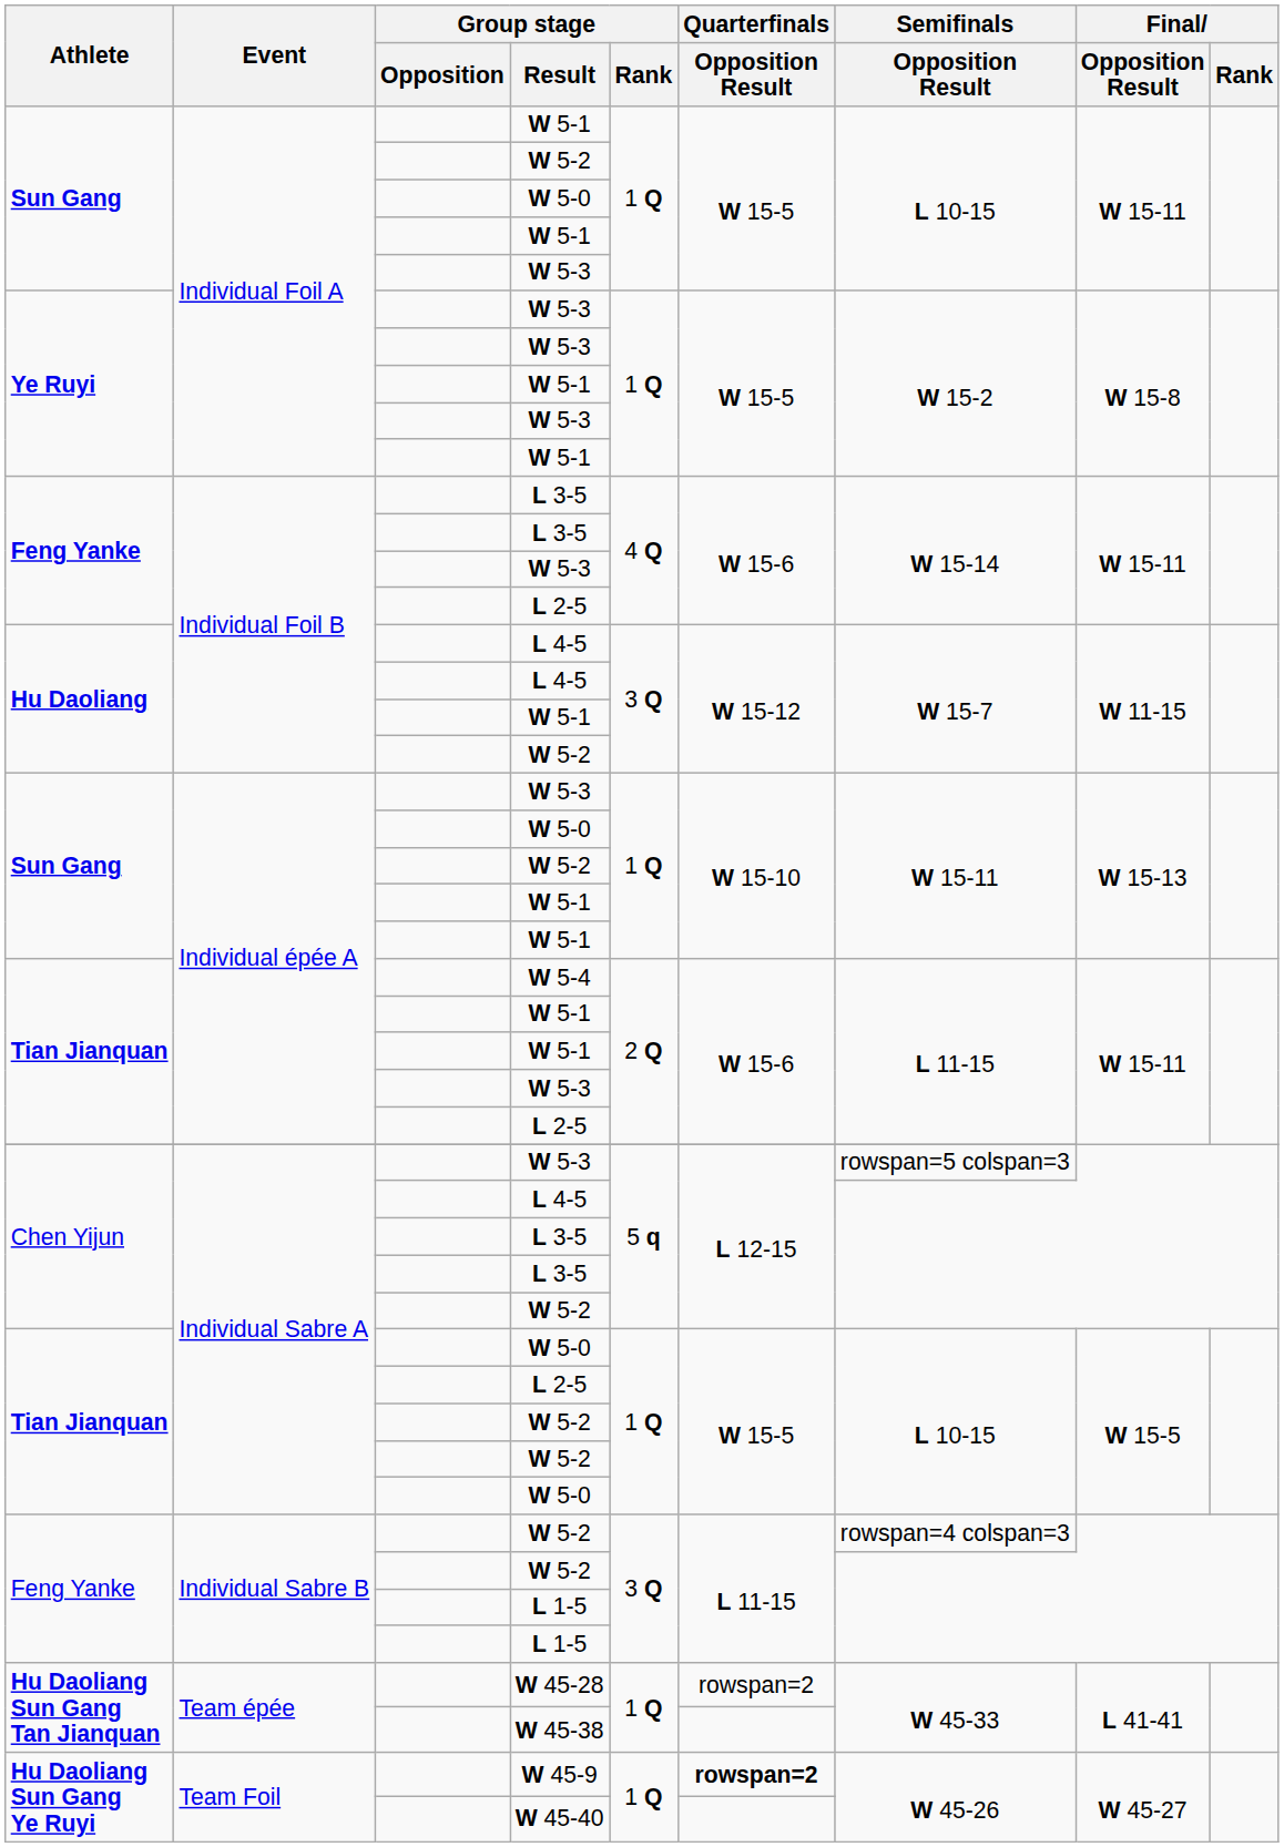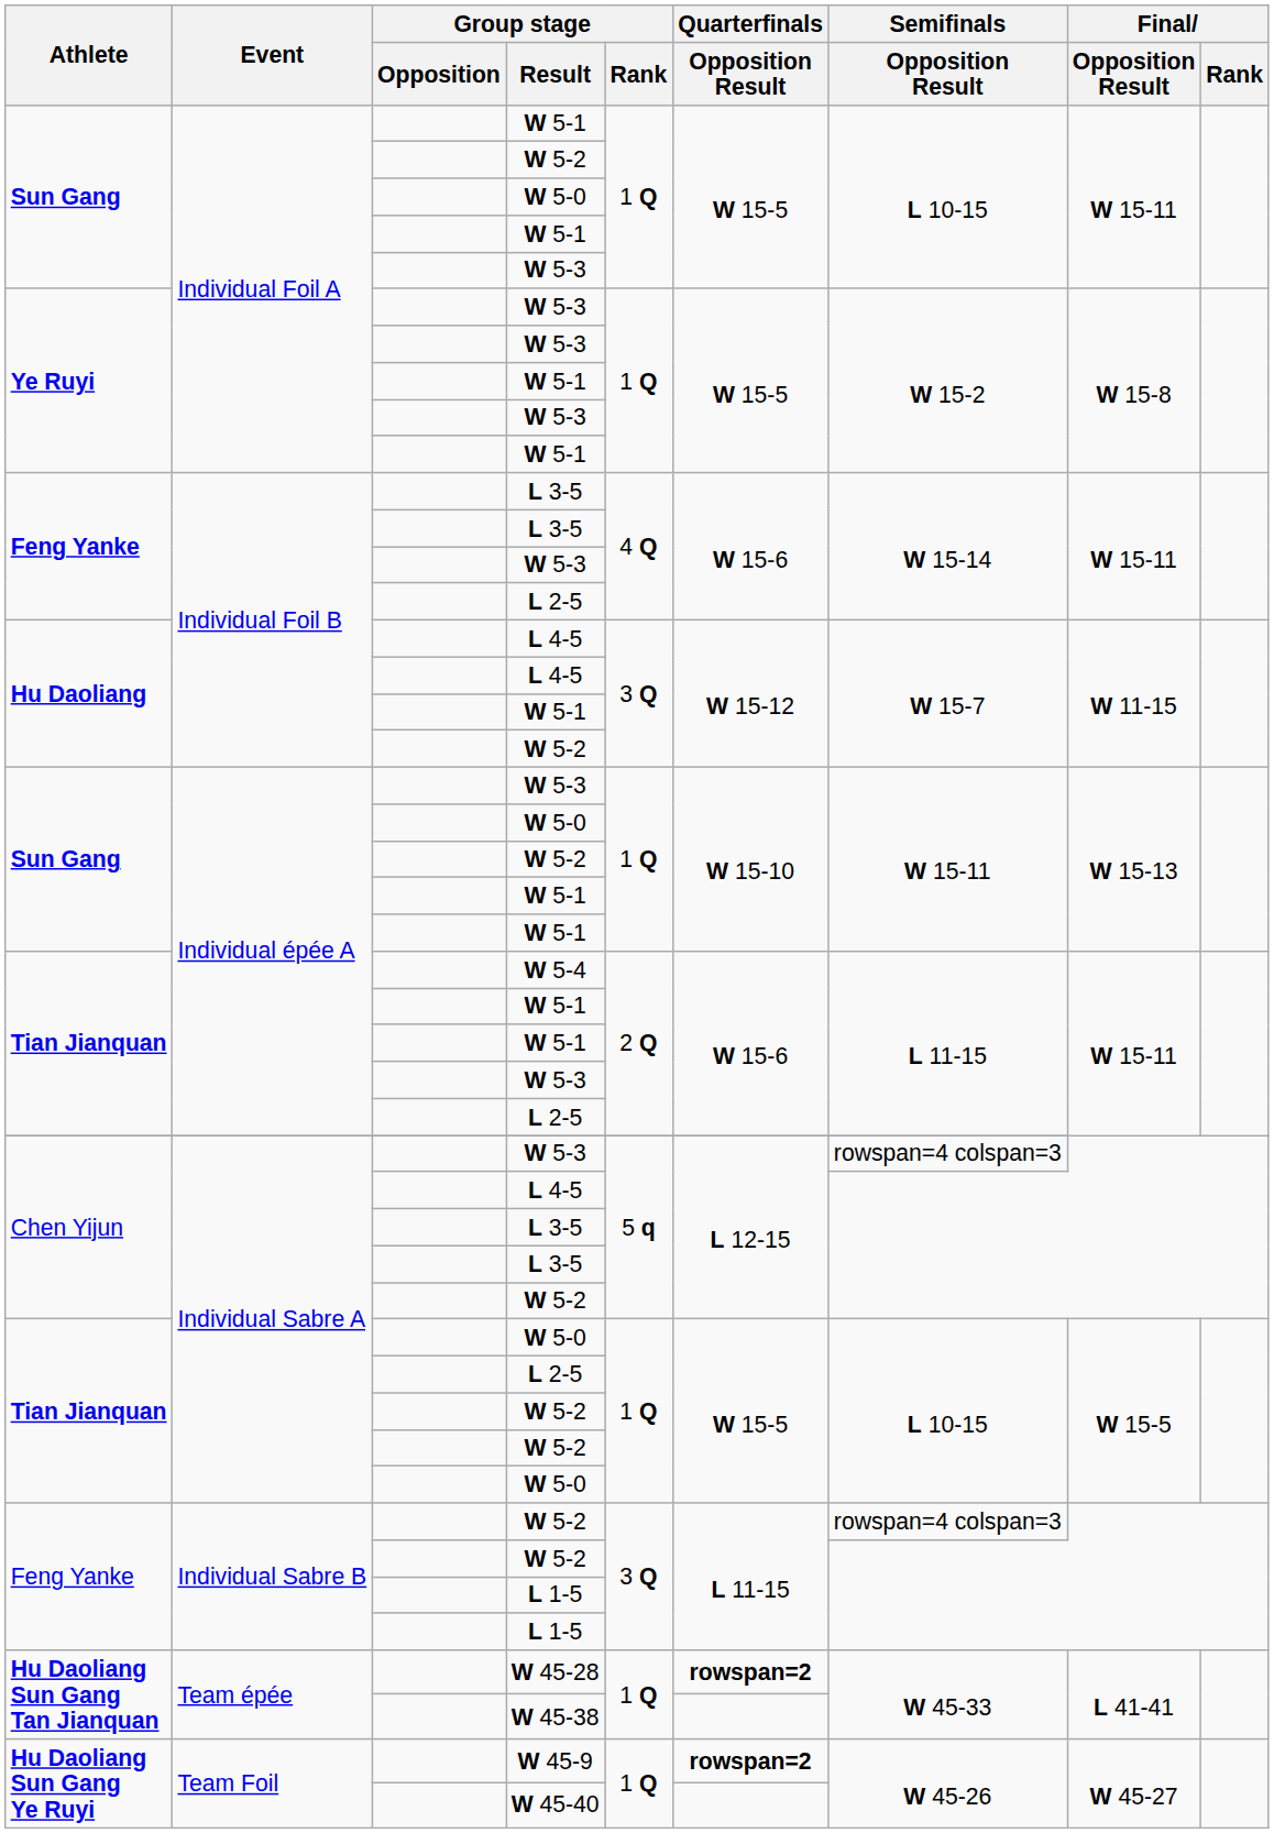Chen Yijun / W 5-3 | Semifinals / Opposition Result: rowspan=5 colspan=3 -> rowspan=4 colspan=3
W 45-28 | Quarterfinals / Opposition Result: normal -> bold
